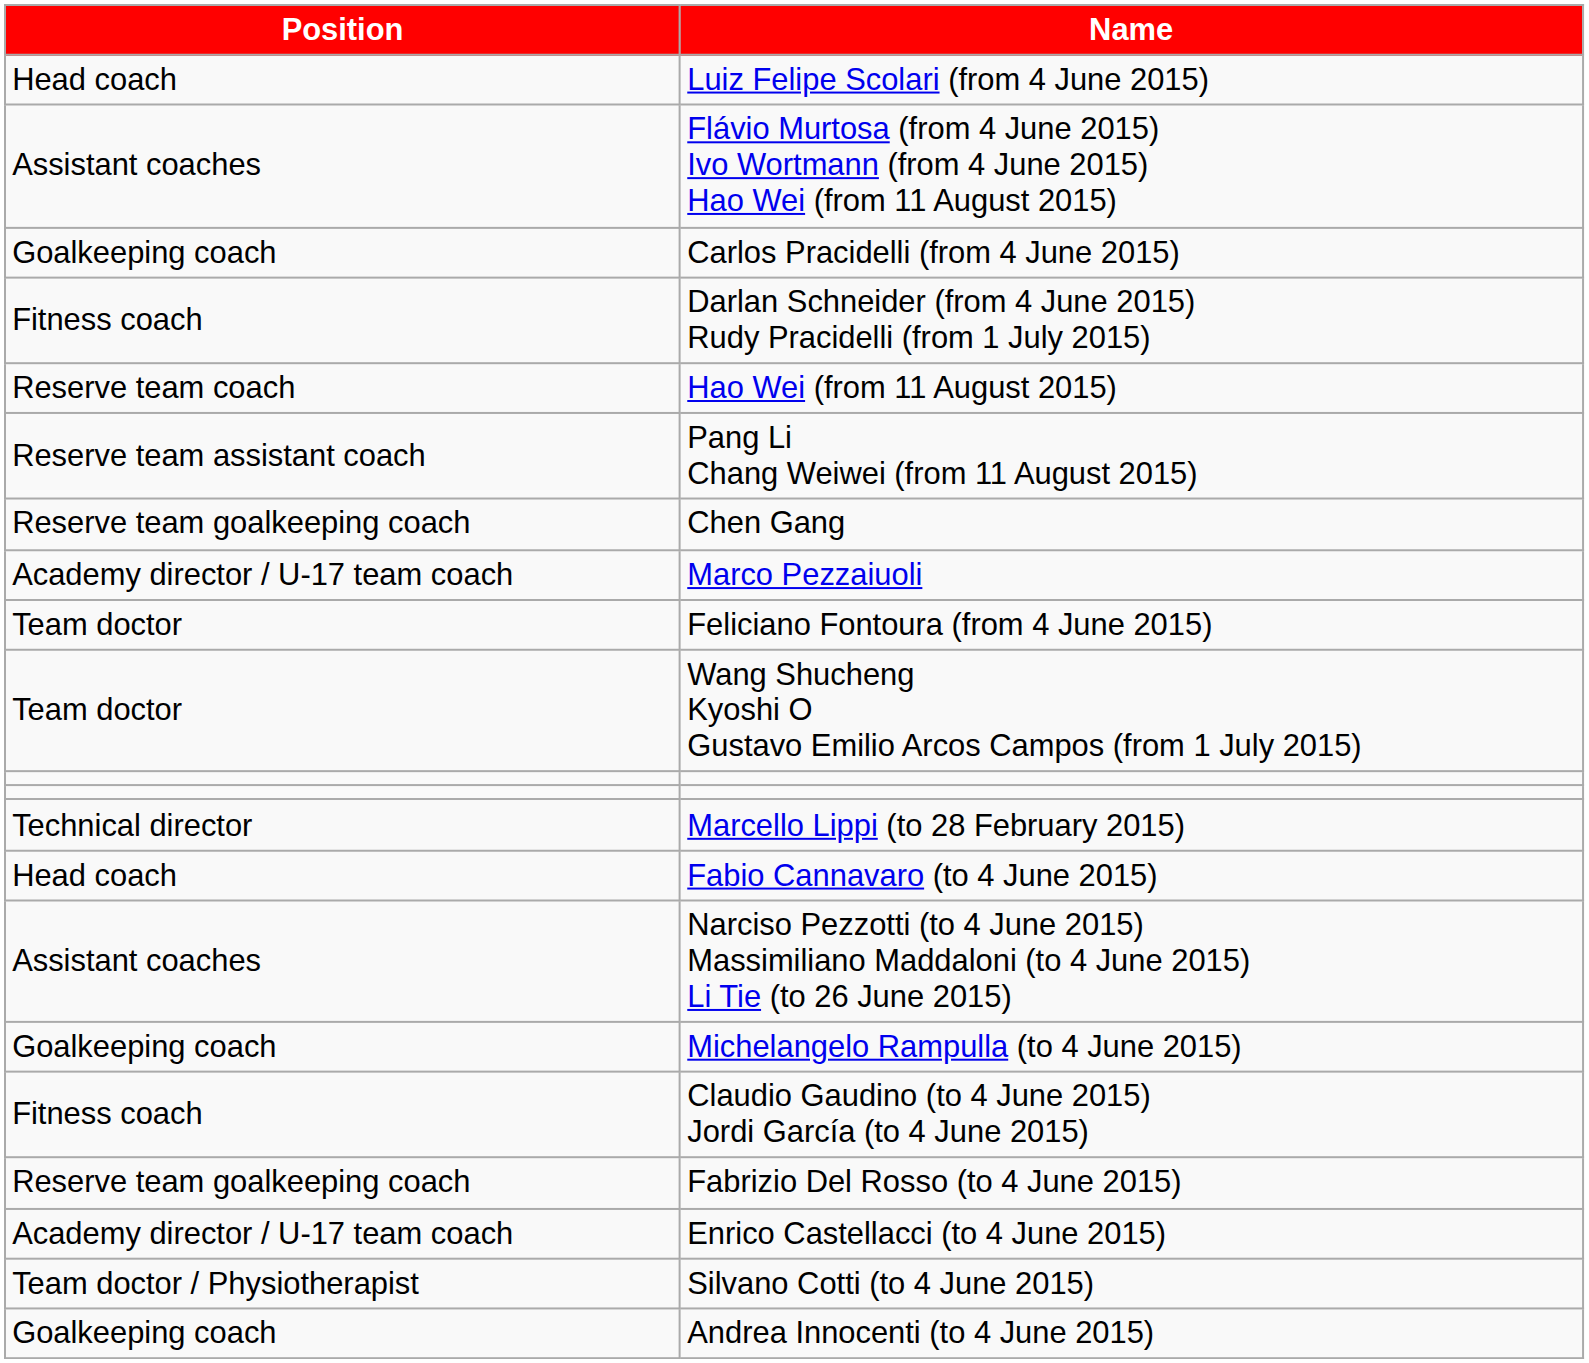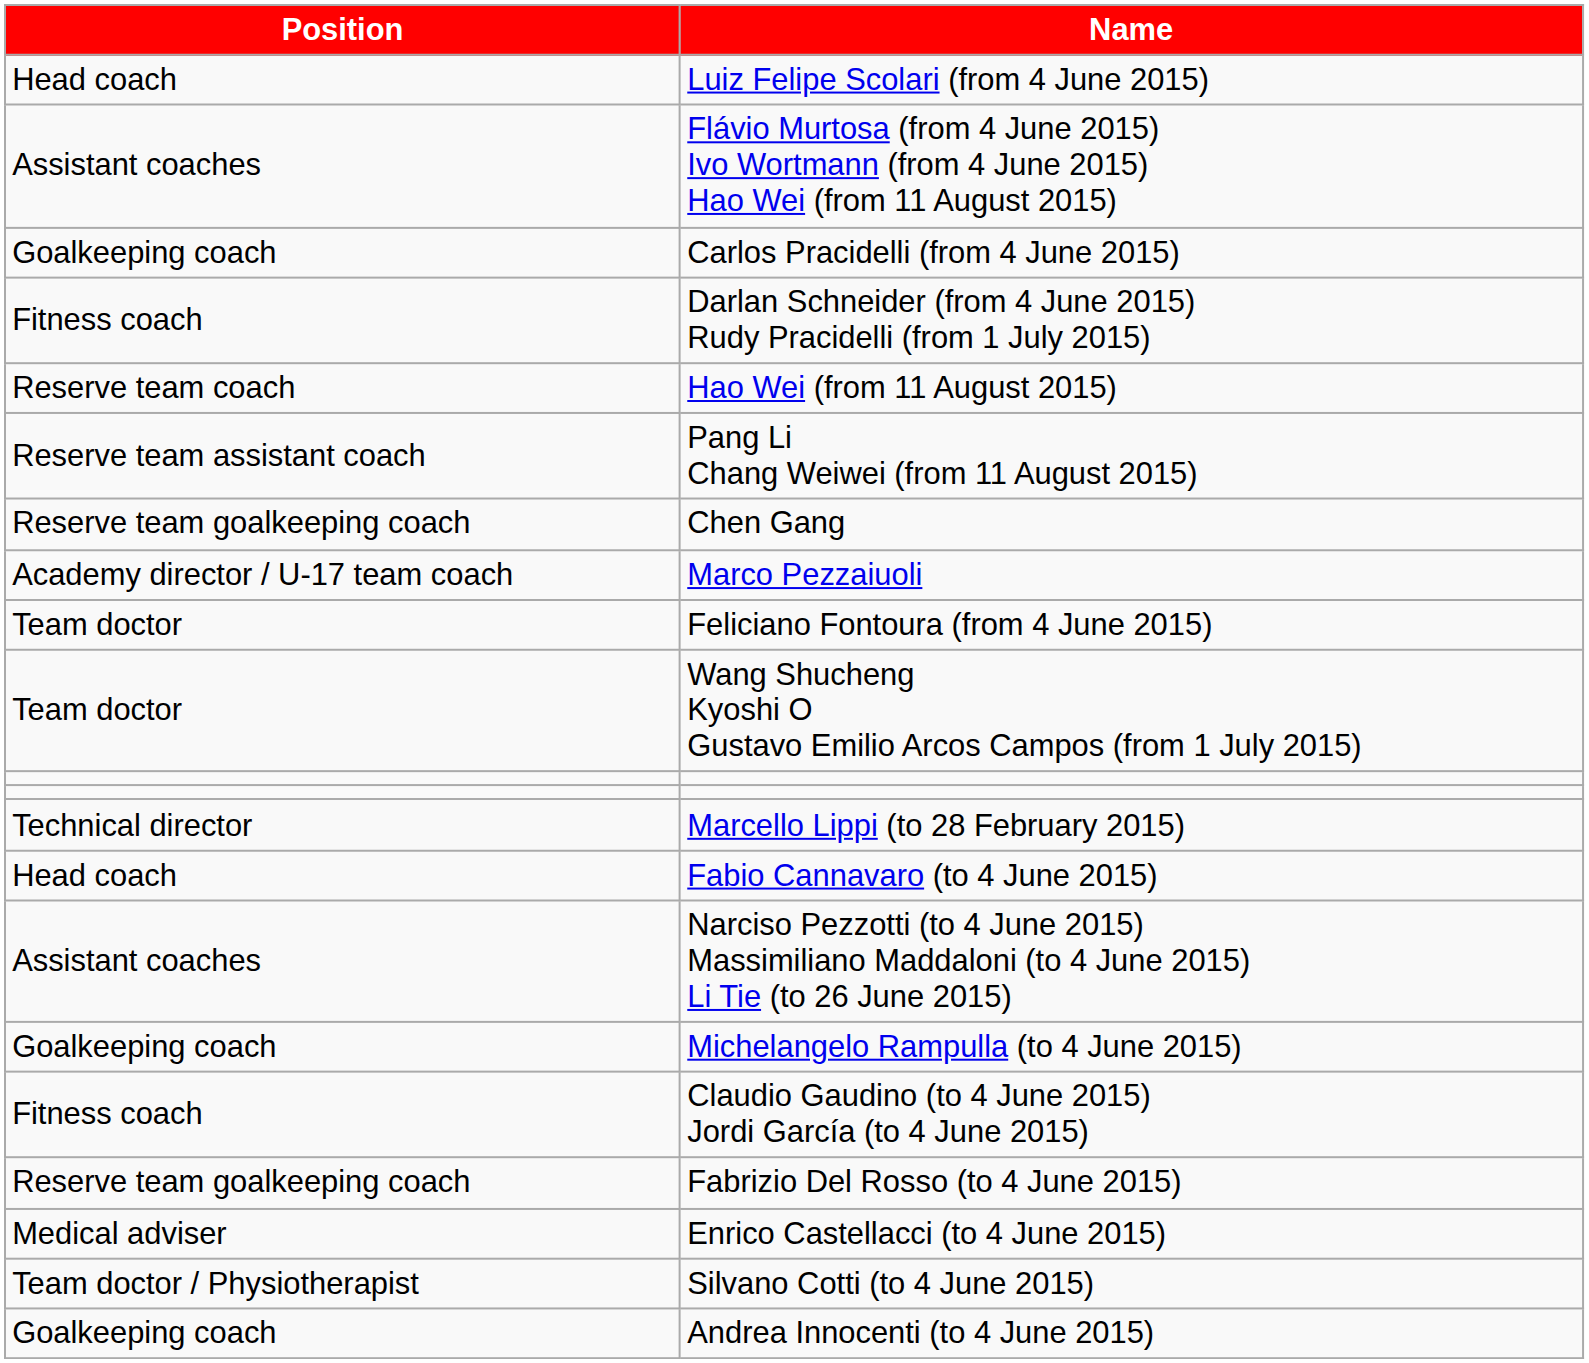row 20 | Position: Academy director / U-17 team coach -> Medical adviser
